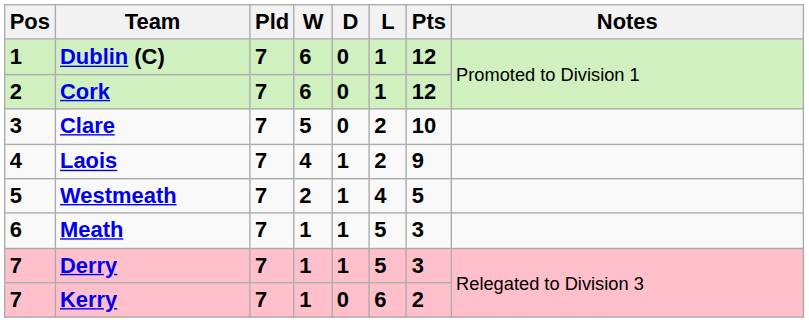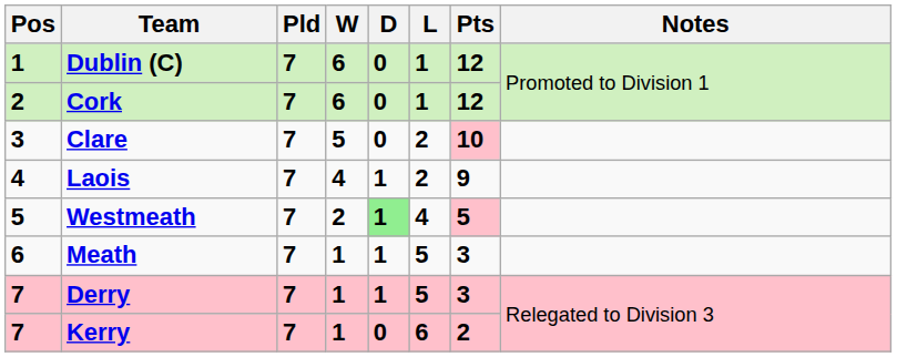Clare | Pts: no background -> pink background
Westmeath | D: no background -> lightgreen background
Westmeath | Pts: no background -> pink background
